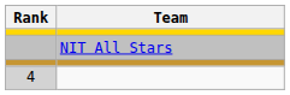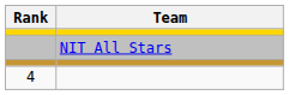row 5 | Rank: lightgrey background -> no background
